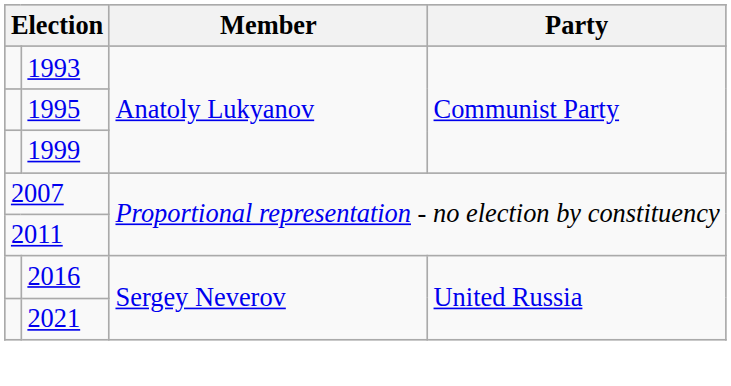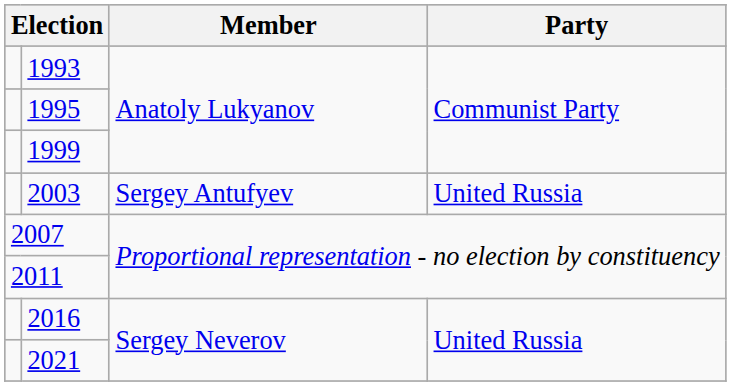+ row: 2003 | Sergey Antufyev | United Russia
